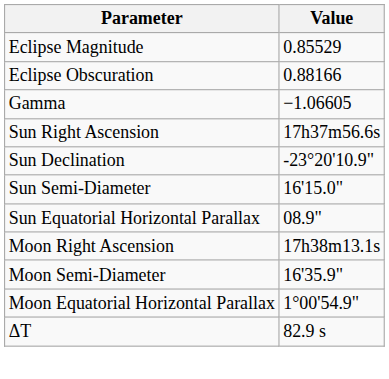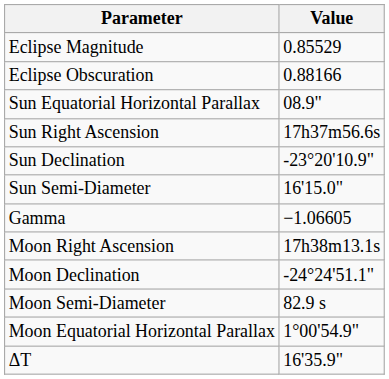rows swapped: Gamma <-> Sun Equatorial Horizontal Parallax
+ row: Moon Declination | -24°24'51.1"
Moon Semi-Diameter | Value: 16'35.9" -> 82.9 s
ΔT | Value: 82.9 s -> 16'35.9"
